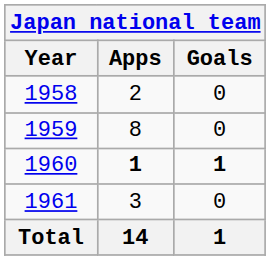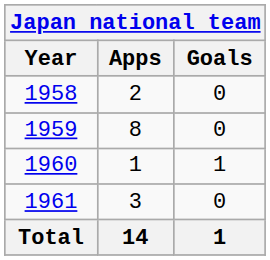1960 | Apps: bold -> normal
1960 | Goals: bold -> normal
